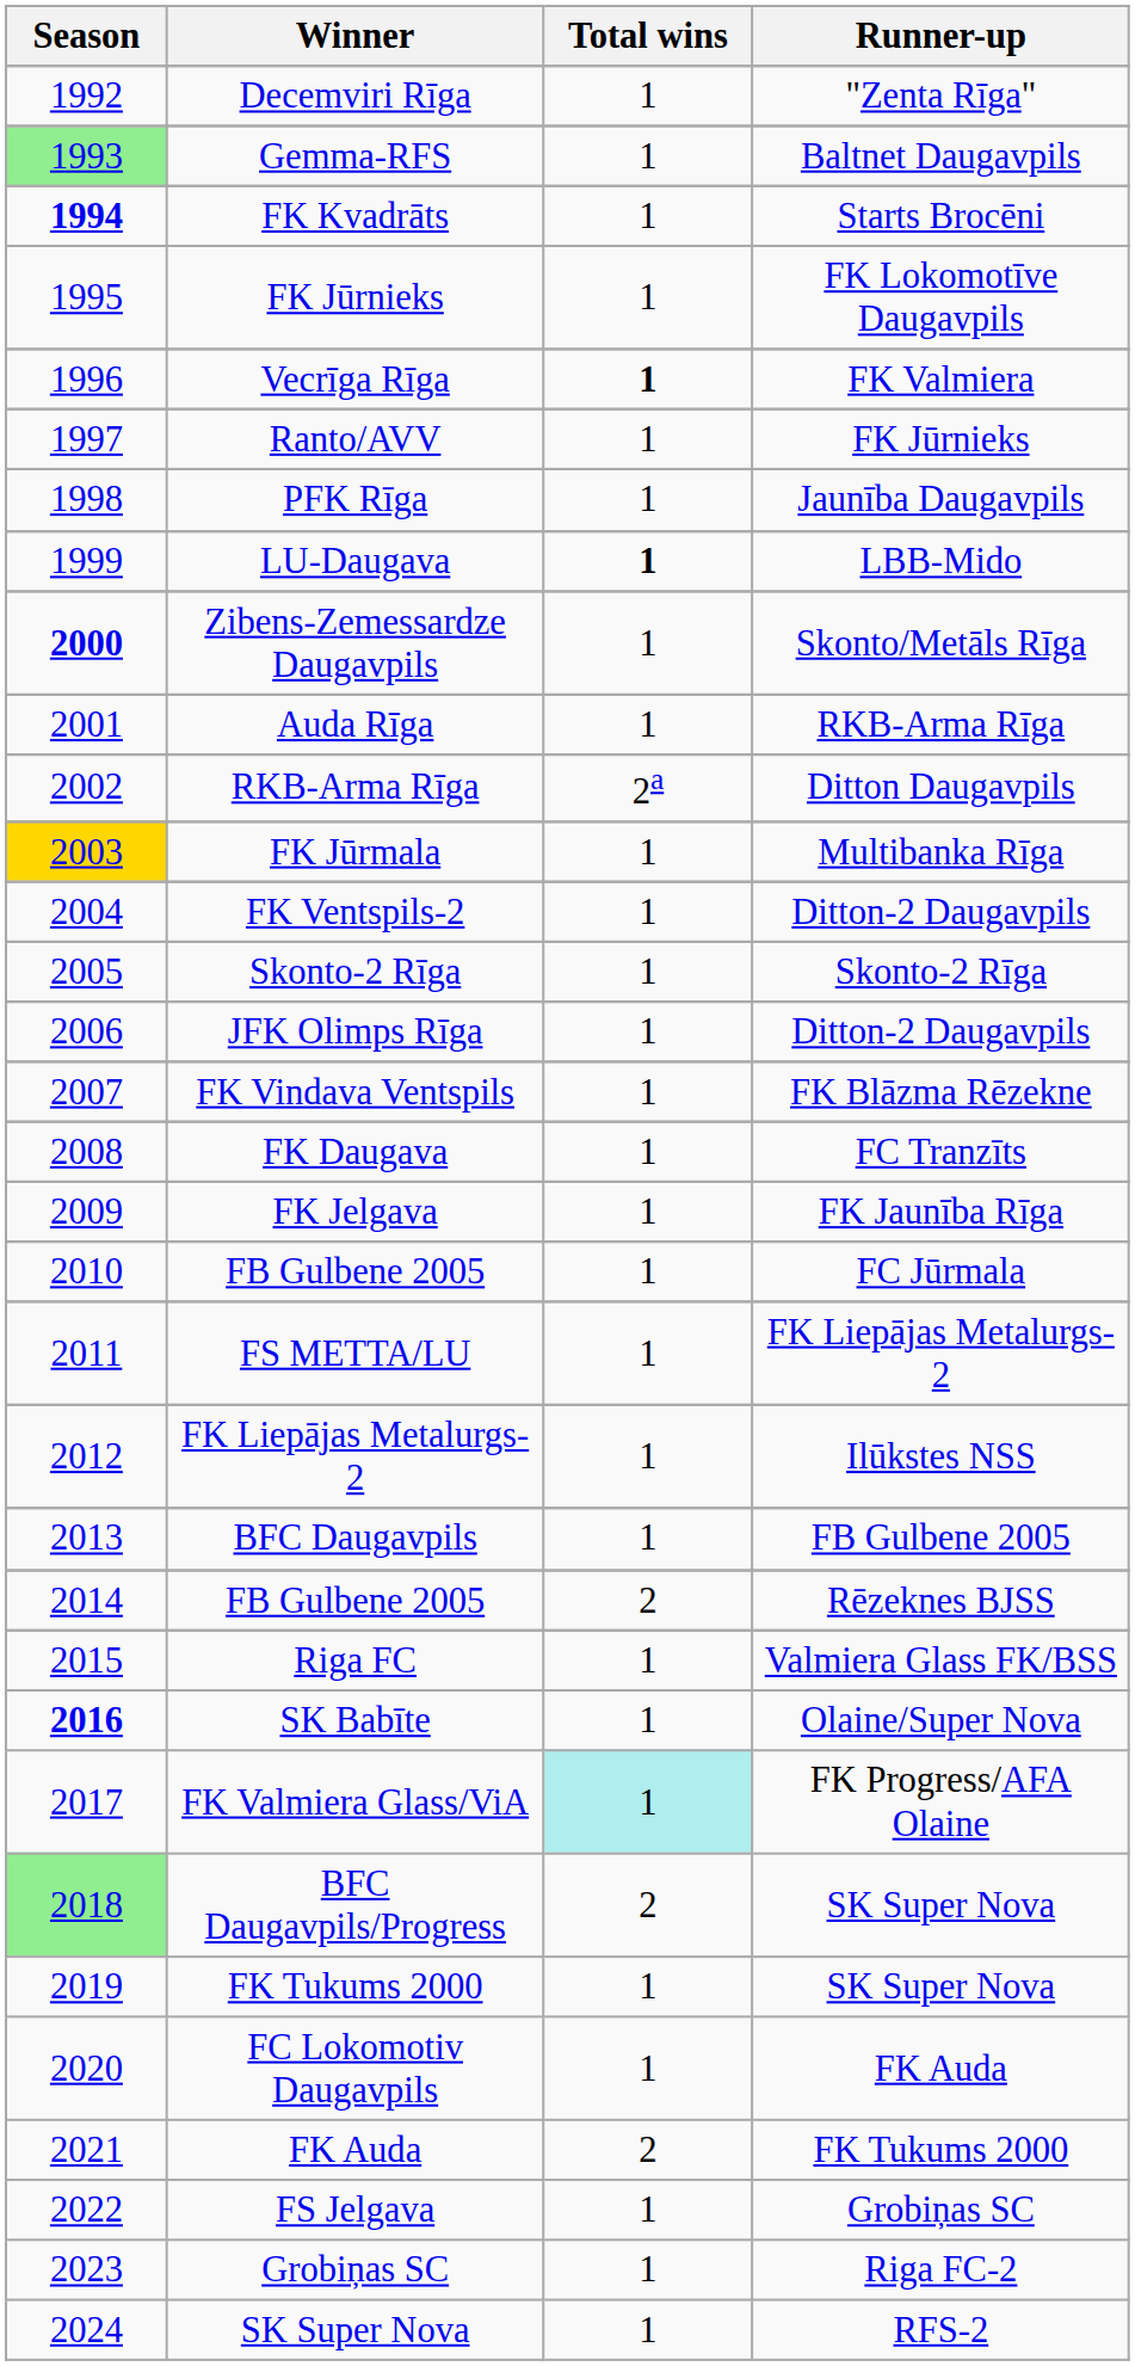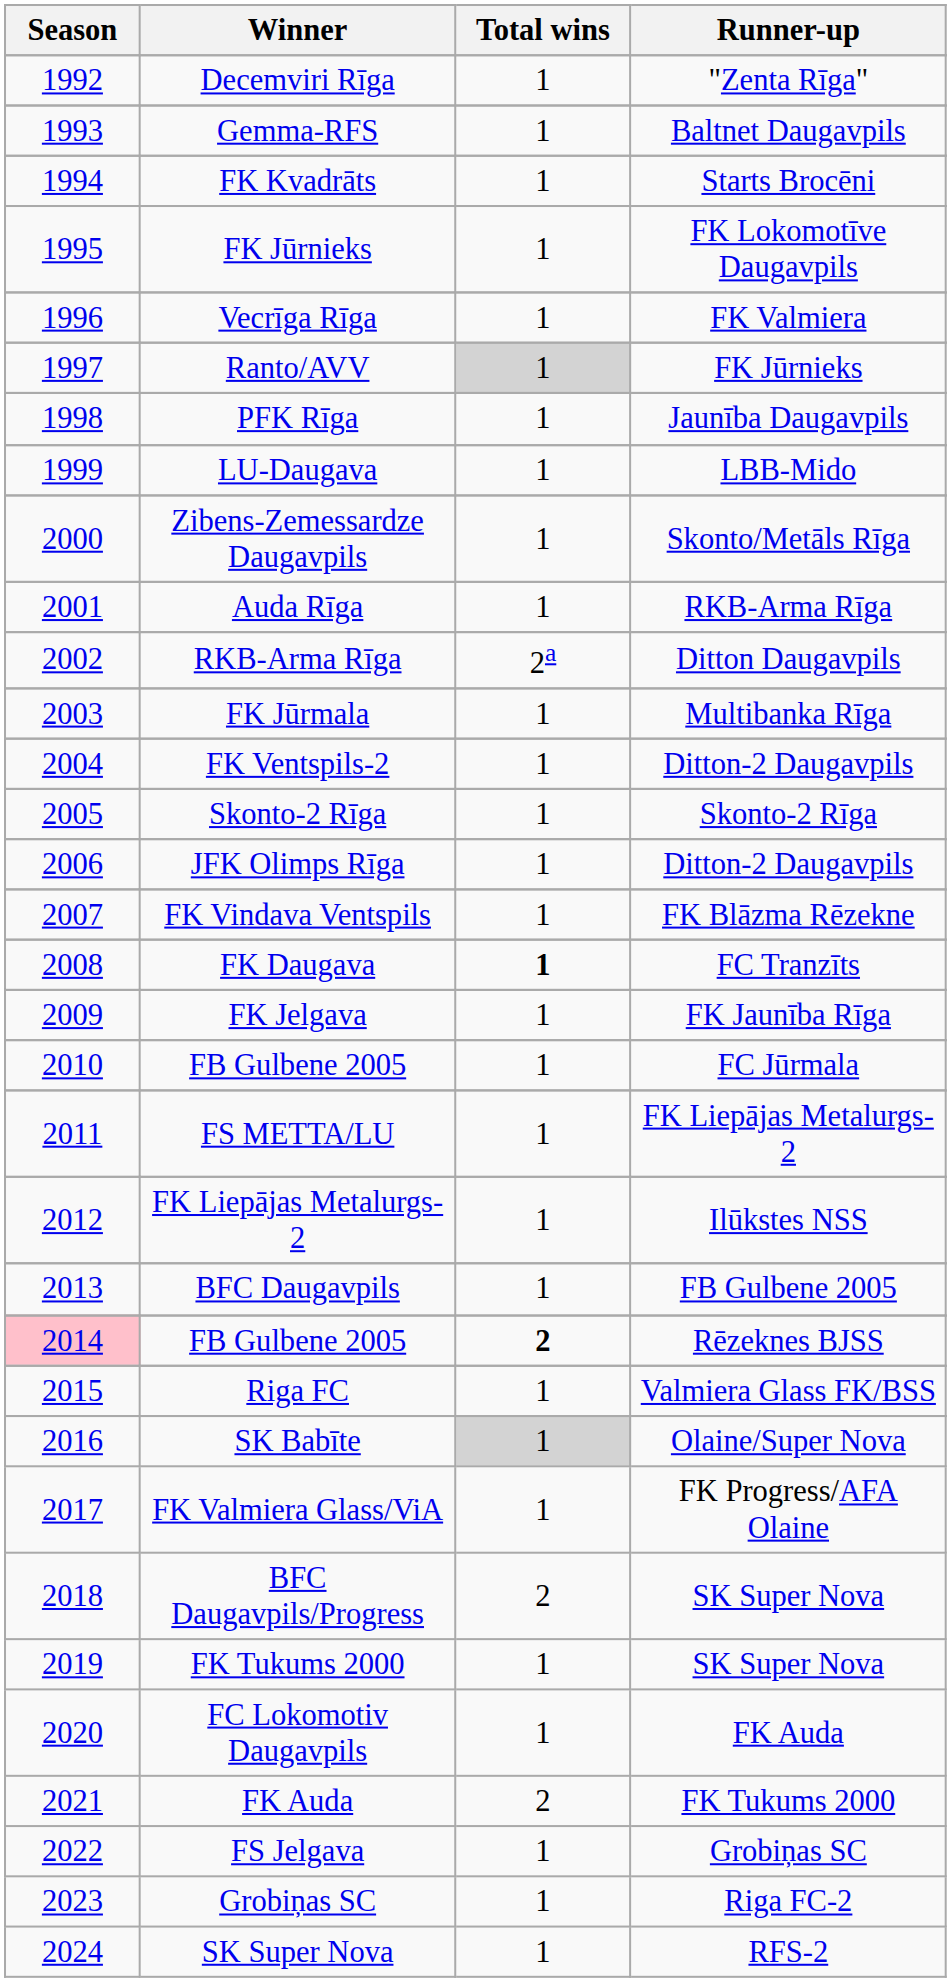Gemma-RFS | Season: lightgreen background -> no background
FK Kvadrāts | Season: bold -> normal
Vecrīga Rīga | Total wins: bold -> normal
Ranto/AVV | Total wins: no background -> lightgrey background
LU-Daugava | Total wins: bold -> normal
Zibens-Zemessardze Daugavpils | Season: bold -> normal
FK Jūrmala | Season: gold background -> no background
FK Daugava | Total wins: normal -> bold
FB Gulbene 2005 / Rēzeknes BJSS | Season: no background -> pink background
FB Gulbene 2005 / Rēzeknes BJSS | Total wins: normal -> bold
SK Babīte | Season: bold -> normal
SK Babīte | Total wins: no background -> lightgrey background
FK Valmiera Glass/ViA | Total wins: paleturquoise background -> no background
BFC Daugavpils/Progress | Season: lightgreen background -> no background
